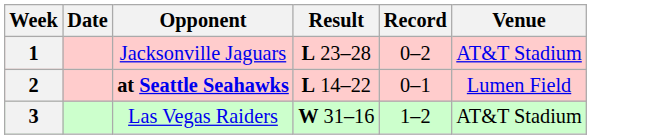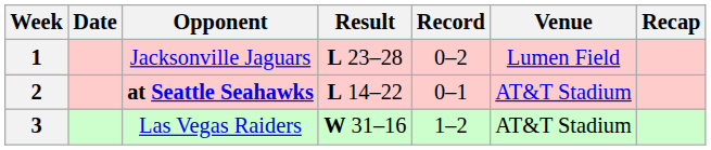+ column: Recap
1 | Venue: AT&T Stadium -> Lumen Field
2 | Venue: Lumen Field -> AT&T Stadium
